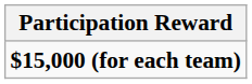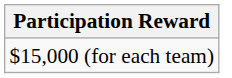row 2 | column 1: bold -> normal
